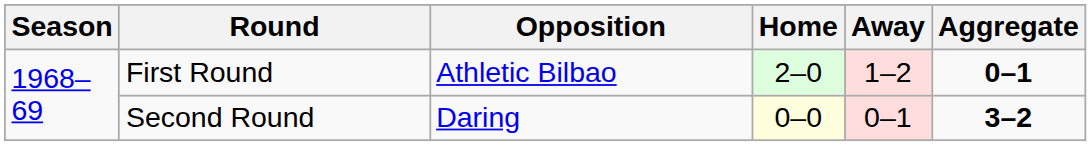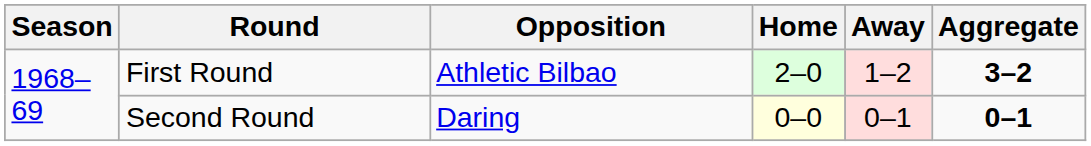First Round | Aggregate: 0–1 -> 3–2
Second Round | Aggregate: 3–2 -> 0–1
